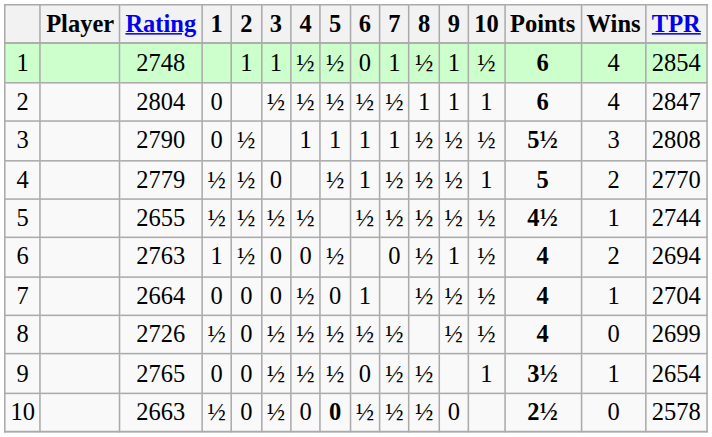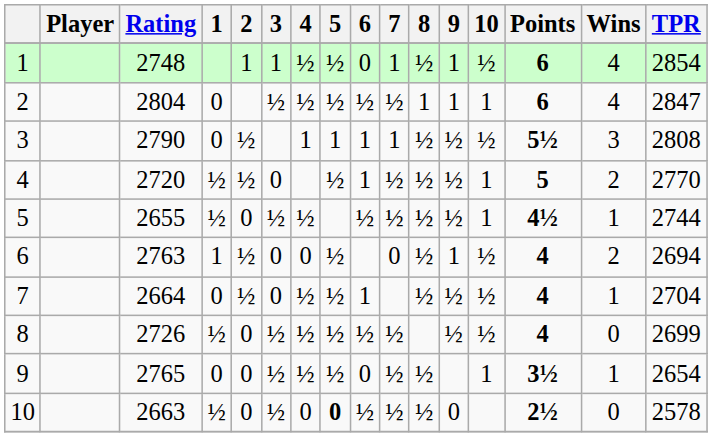row 5 | Rating: 2779 -> 2720
row 6 | 2: ½ -> 0
row 6 | 10: ½ -> 1
row 8 | 2: 0 -> ½
row 8 | 5: 0 -> ½
